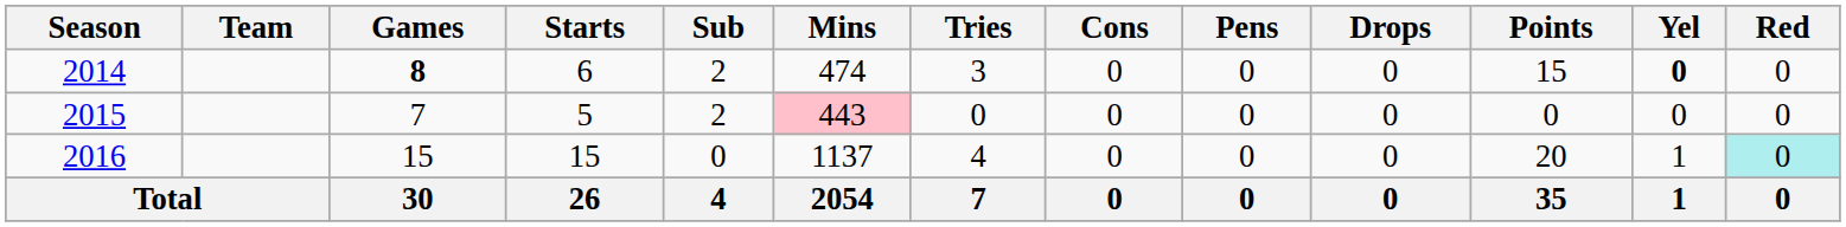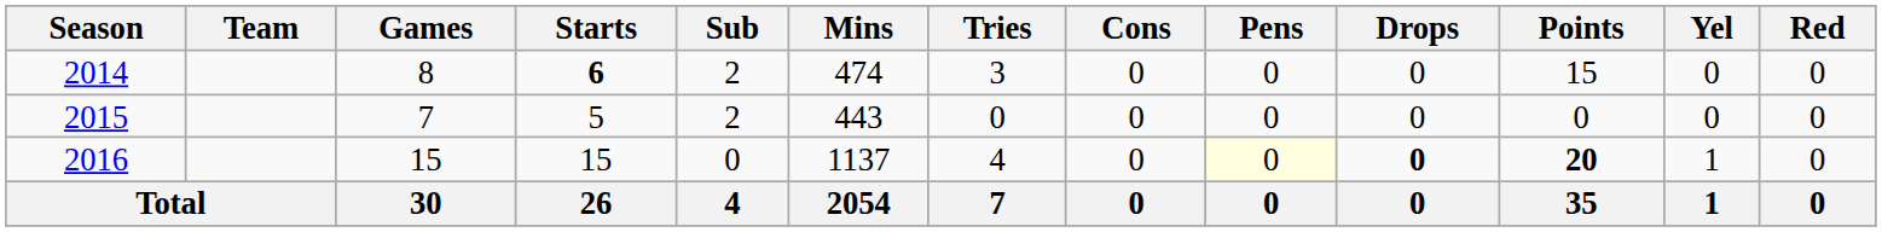2014 | Games: bold -> normal
2014 | Starts: normal -> bold
2014 | Yel: bold -> normal
2015 | Mins: pink background -> no background
2016 | Pens: no background -> lightyellow background
2016 | Drops: normal -> bold
2016 | Points: normal -> bold
2016 | Red: paleturquoise background -> no background
